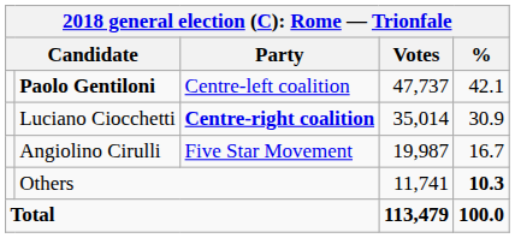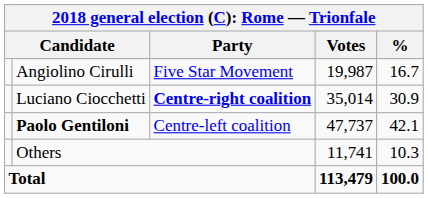rows swapped: Paolo Gentiloni <-> Angiolino Cirulli
Others | %: bold -> normal
